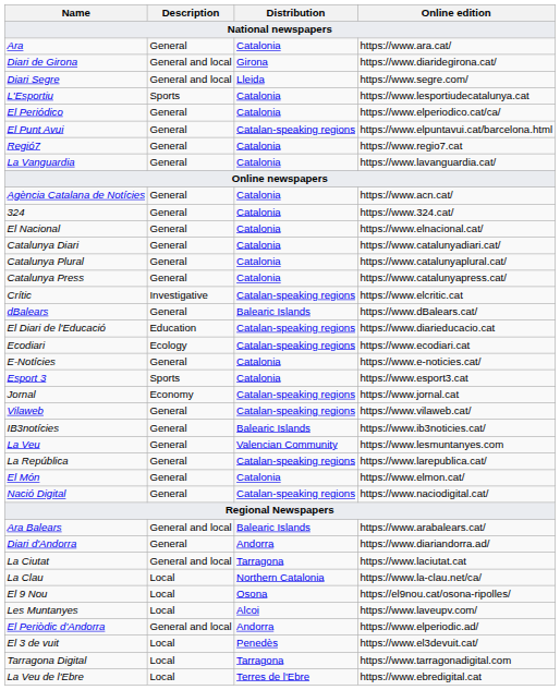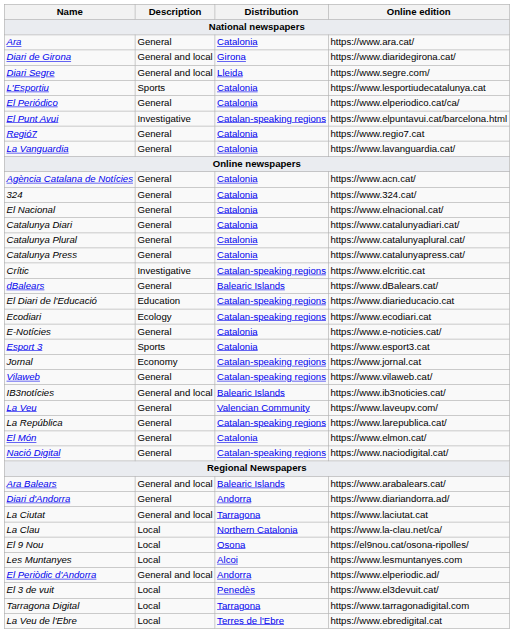El Punt Avui | Description: General -> Investigative
IB3notícies | Description: General -> General and local
La Veu | Online edition: https://www.lesmuntanyes.com -> https://www.laveupv.com/
Les Muntanyes | Online edition: https://www.laveupv.com/ -> https://www.lesmuntanyes.com
